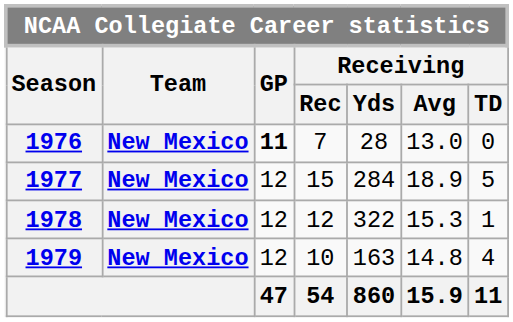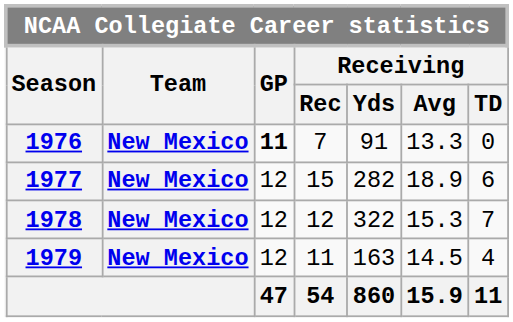1976 | Receiving / Yds: 28 -> 91
1976 | Receiving / Avg: 13.0 -> 13.3
1977 | Receiving / Yds: 284 -> 282
1977 | Receiving / TD: 5 -> 6
1978 | Receiving / TD: 1 -> 7
1979 | Receiving / Rec: 10 -> 11
1979 | Receiving / Avg: 14.8 -> 14.5
